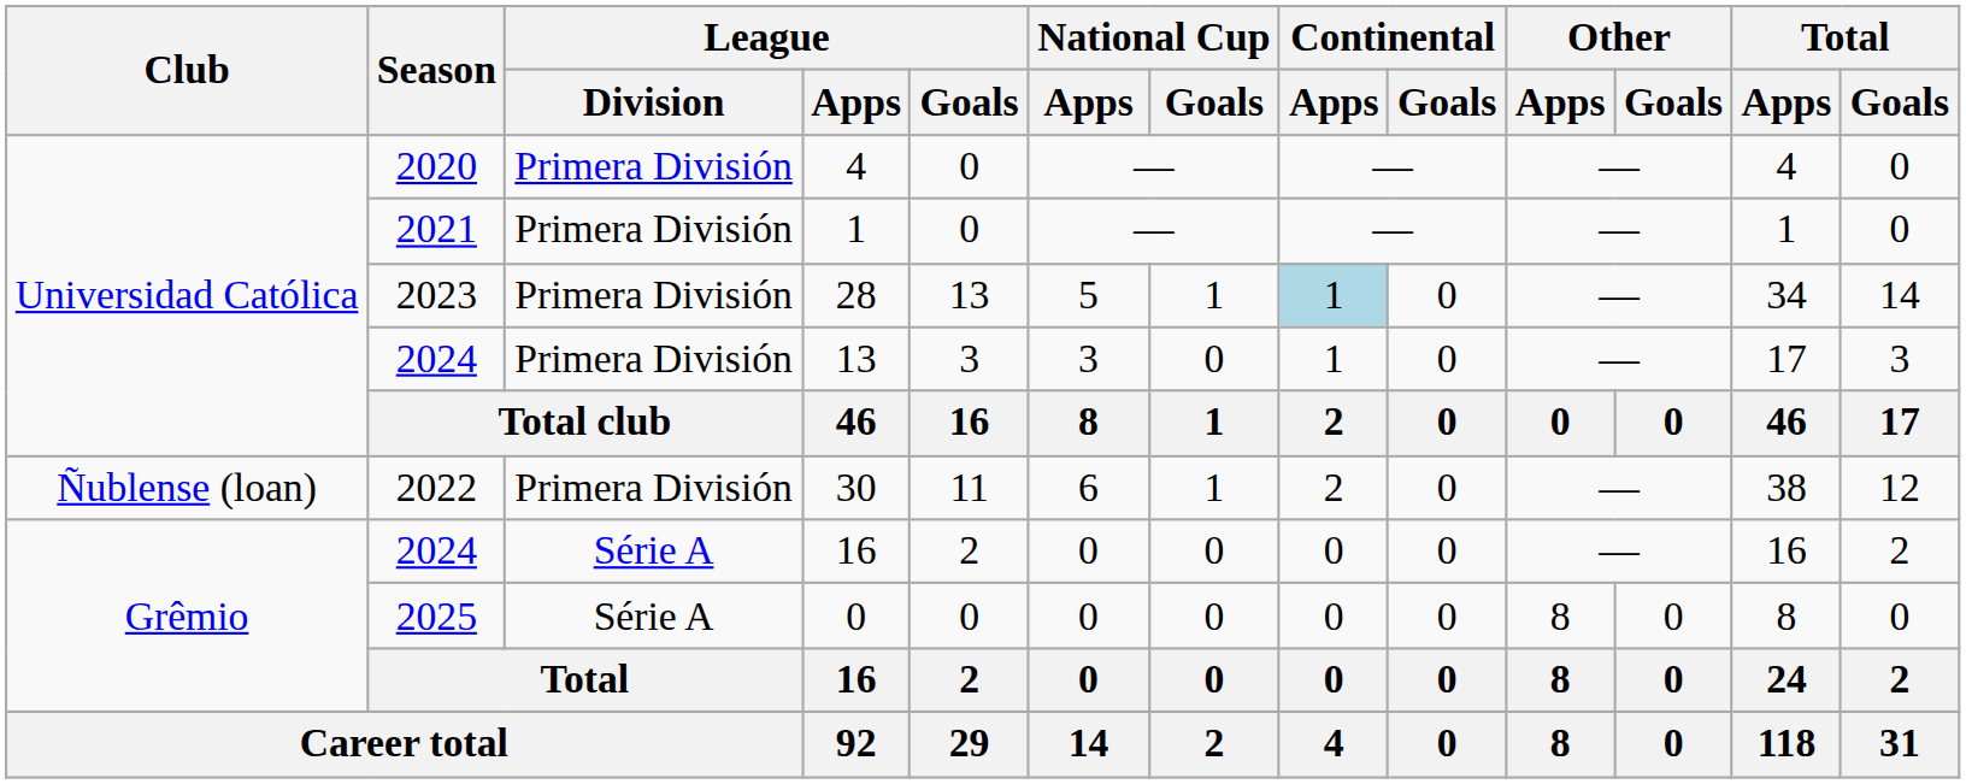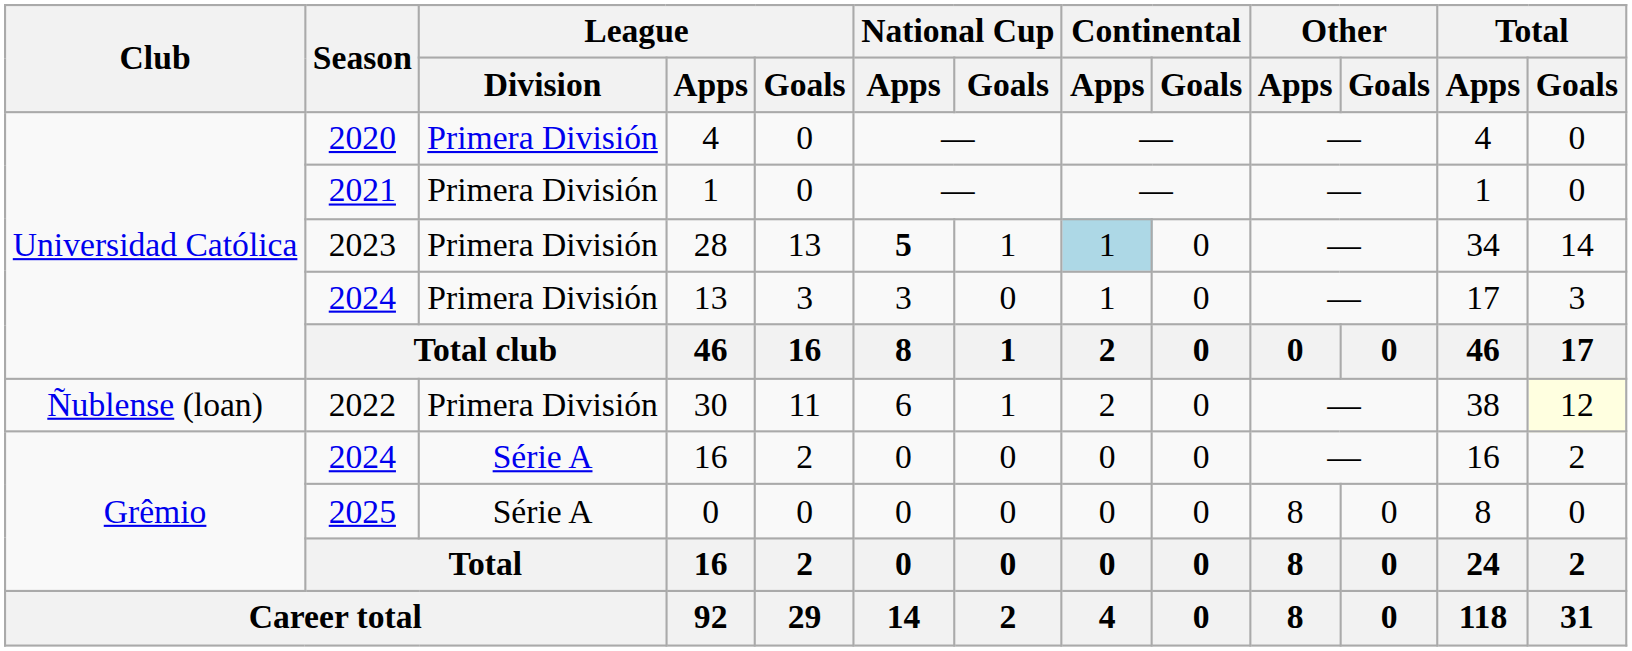28 | National Cup / Apps: normal -> bold
30 | Total / Goals: no background -> lightyellow background
